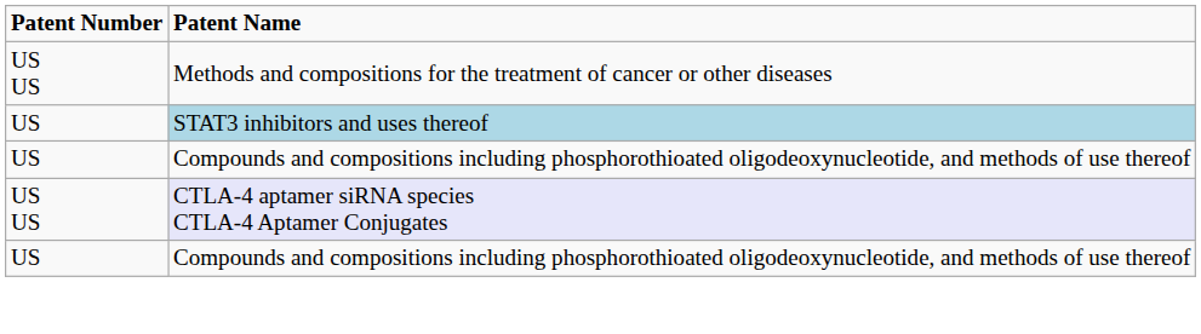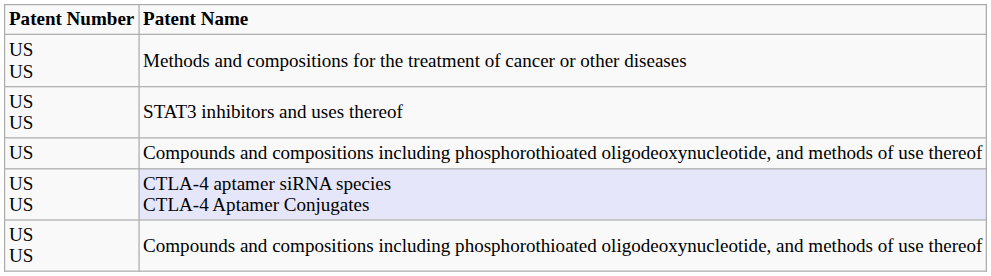row 3 | Patent Number: US -> US US
row 3 | Patent Name: lightblue background -> no background
row 6 | Patent Number: US -> US US
